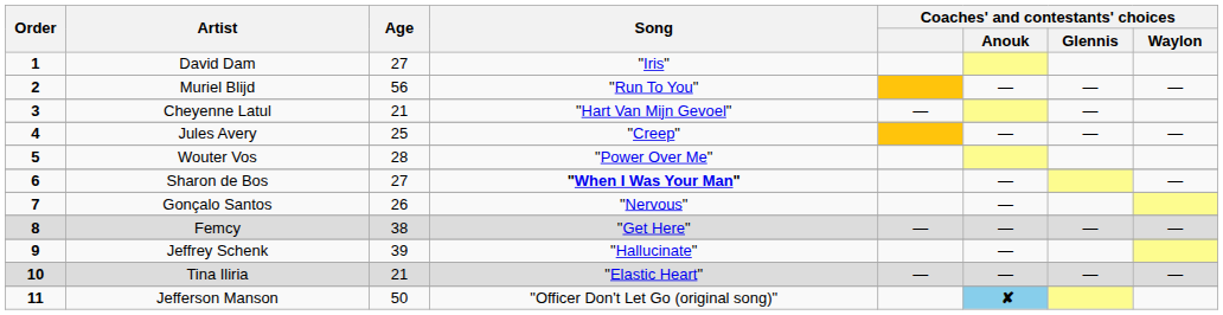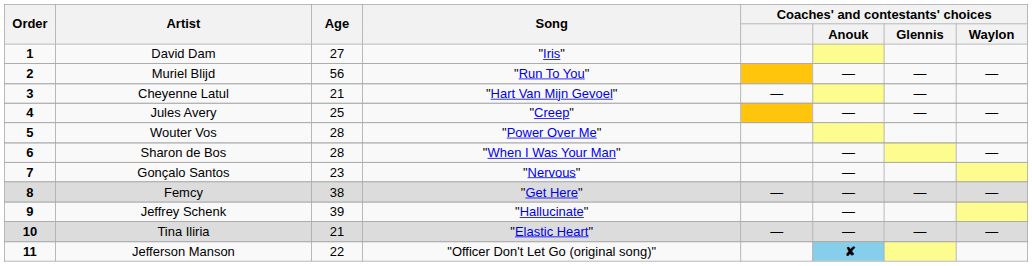Sharon de Bos | Age: 27 -> 28
Sharon de Bos | Song: bold -> normal
Gonçalo Santos | Age: 26 -> 23
Jefferson Manson | Age: 50 -> 22
